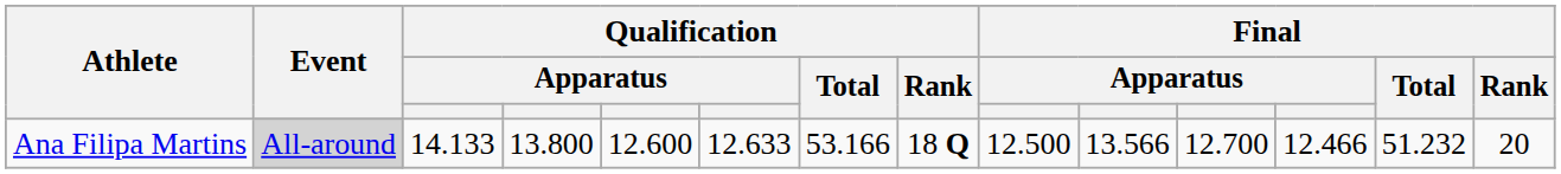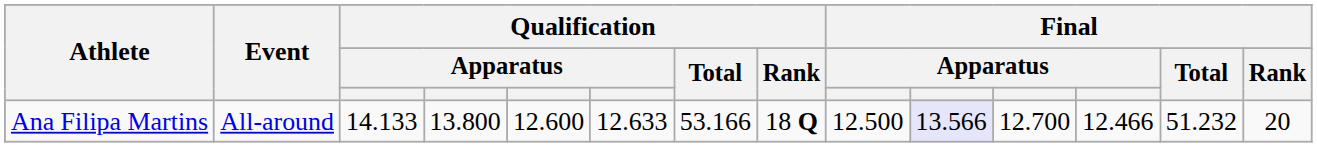row 4 | Event: lightgrey background -> no background
row 4 | column 10: no background -> lavender background
